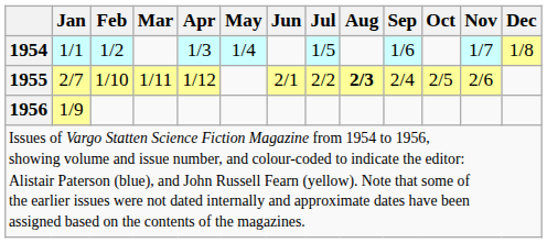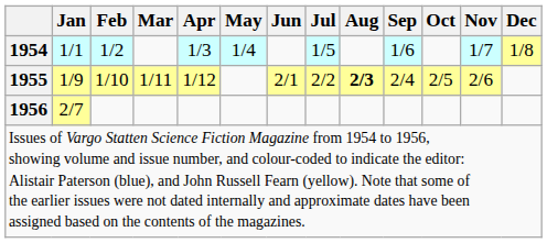1955 | Jan: 2/7 -> 1/9
1956 | Jan: 1/9 -> 2/7
